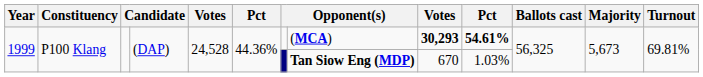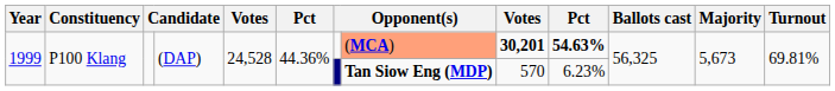row 2 | column 8: no background -> lightsalmon background
row 2 | column 9: 30,293 -> 30,201
row 2 | column 10: 54.61% -> 54.63%
row 3 | column 9: 670 -> 570
row 3 | column 10: 1.03% -> 6.23%
